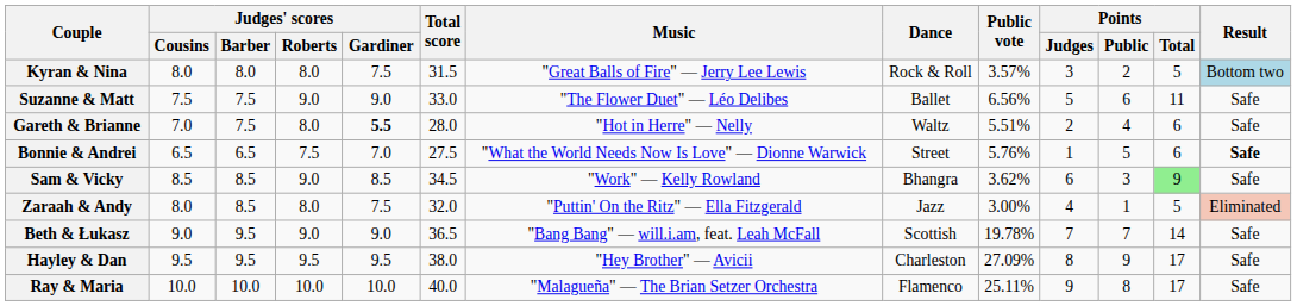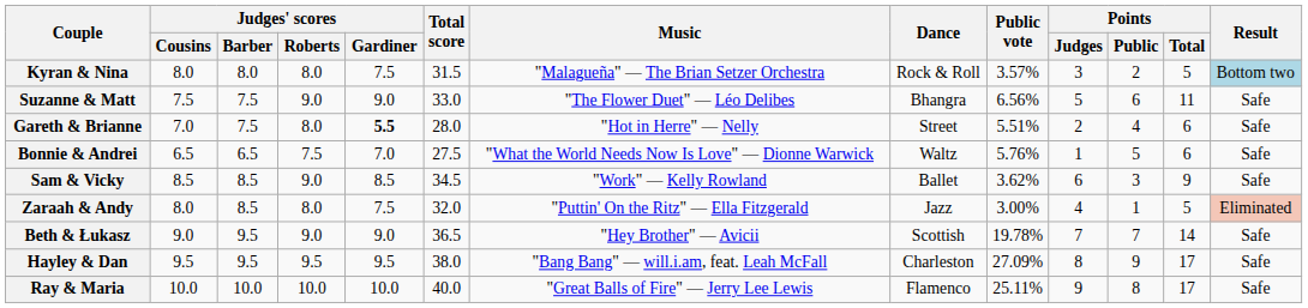Kyran & Nina | Music: "Great Balls of Fire" — Jerry Lee Lewis -> "Malagueña" — The Brian Setzer Orchestra
Suzanne & Matt | Dance: Ballet -> Bhangra
Gareth & Brianne | Dance: Waltz -> Street
Bonnie & Andrei | Dance: Street -> Waltz
Bonnie & Andrei | Result: bold -> normal
Sam & Vicky | Dance: Bhangra -> Ballet
Sam & Vicky | Points / Total: lightgreen background -> no background
Beth & Łukasz | Music: "Bang Bang" — will.i.am, feat. Leah McFall -> "Hey Brother" — Avicii
Hayley & Dan | Music: "Hey Brother" — Avicii -> "Bang Bang" — will.i.am, feat. Leah McFall
Ray & Maria | Music: "Malagueña" — The Brian Setzer Orchestra -> "Great Balls of Fire" — Jerry Lee Lewis
